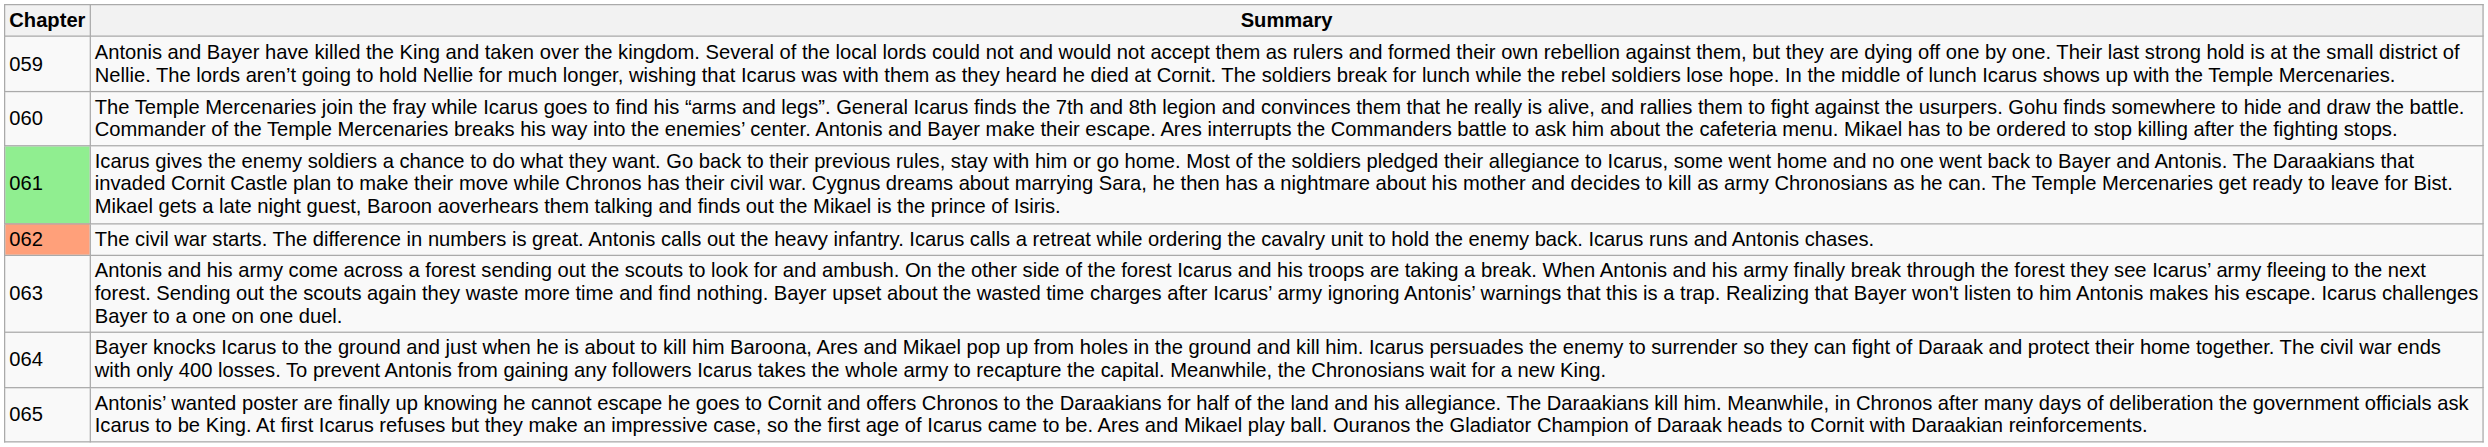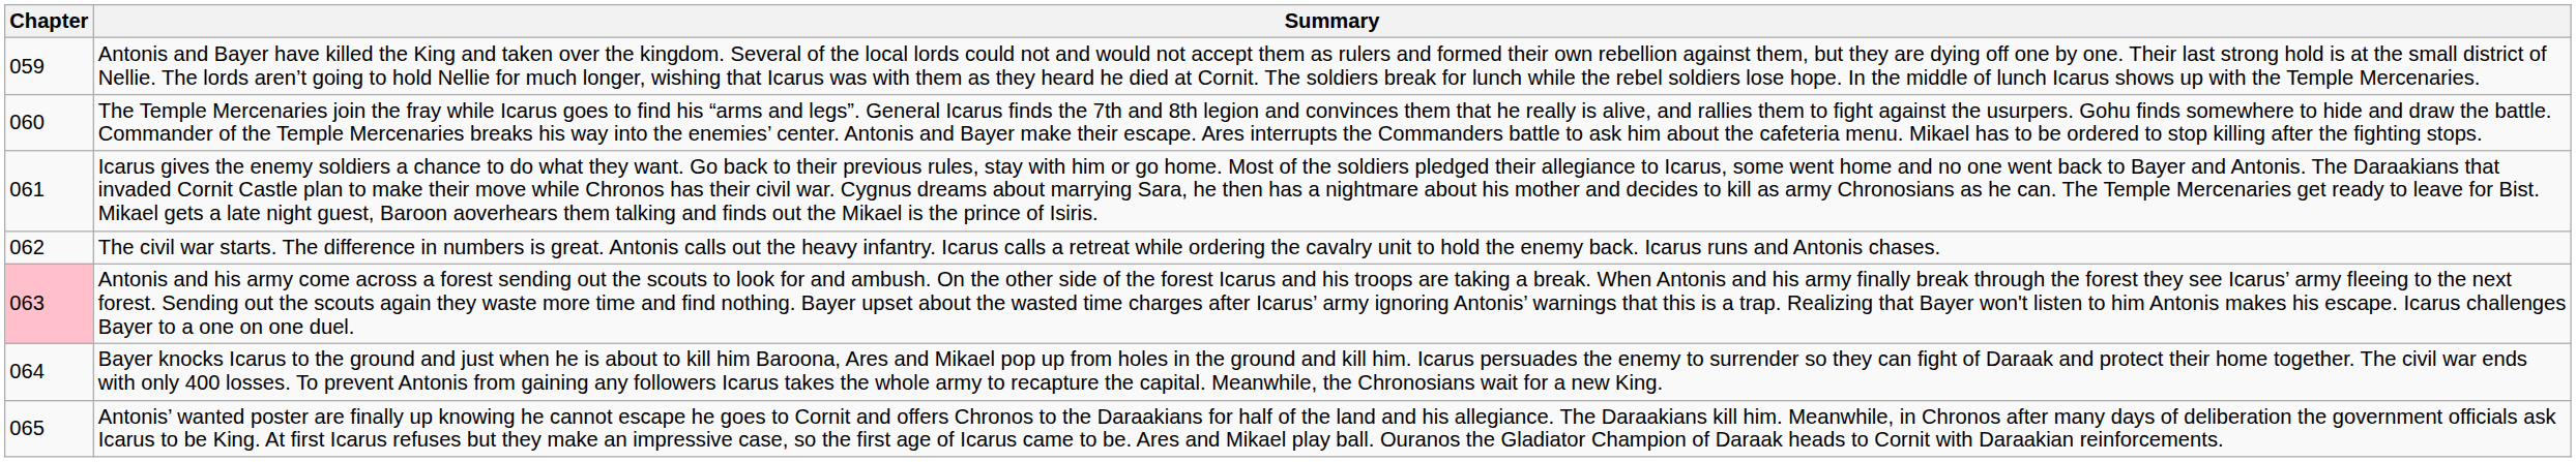row 4 | Chapter: lightgreen background -> no background
row 5 | Chapter: lightsalmon background -> no background
row 6 | Chapter: no background -> pink background
